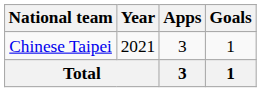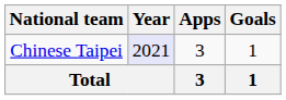Chinese Taipei | Year: no background -> lavender background
